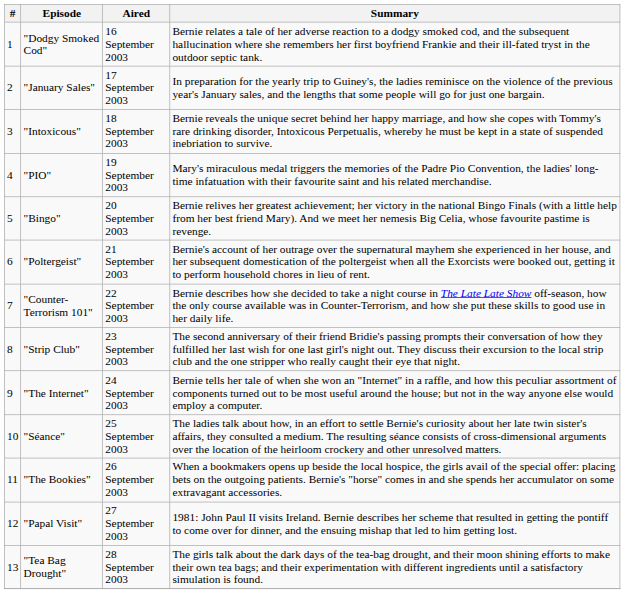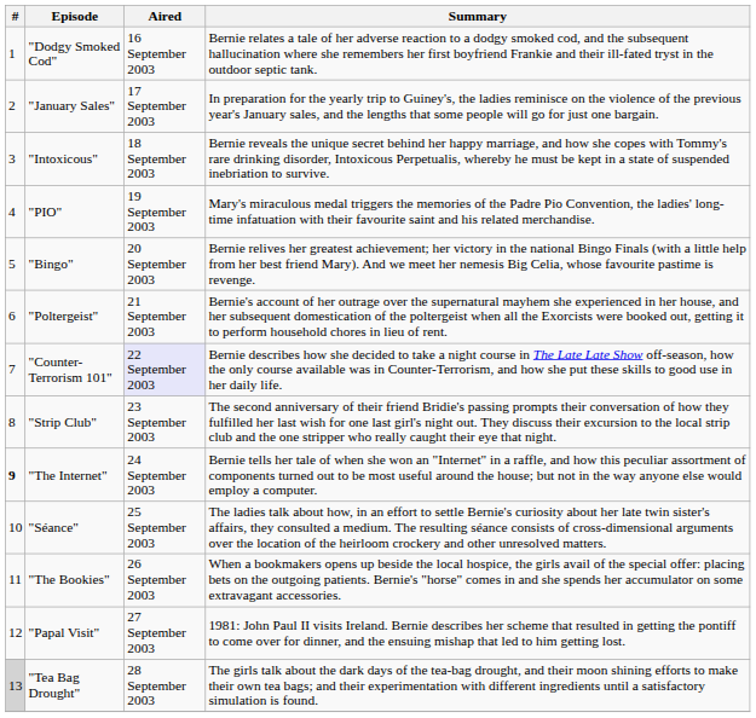"Counter-Terrorism 101" | Aired: no background -> lavender background
"The Internet" | #: normal -> bold
"Tea Bag Drought" | #: no background -> lightgrey background
